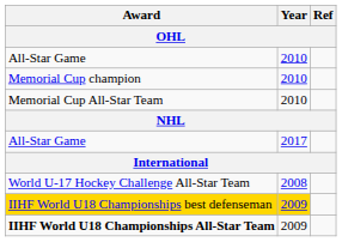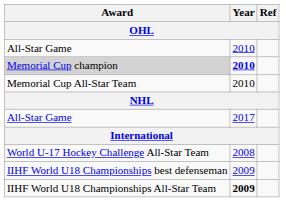Memorial Cup champion | Award: no background -> lightgrey background
Memorial Cup champion | Year: normal -> bold
IIHF World U18 Championships best defenseman | Award: gold background -> no background
IIHF World U18 Championships best defenseman | Year: gold background -> no background
IIHF World U18 Championships All-Star Team | Award: bold -> normal
IIHF World U18 Championships All-Star Team | Year: normal -> bold
